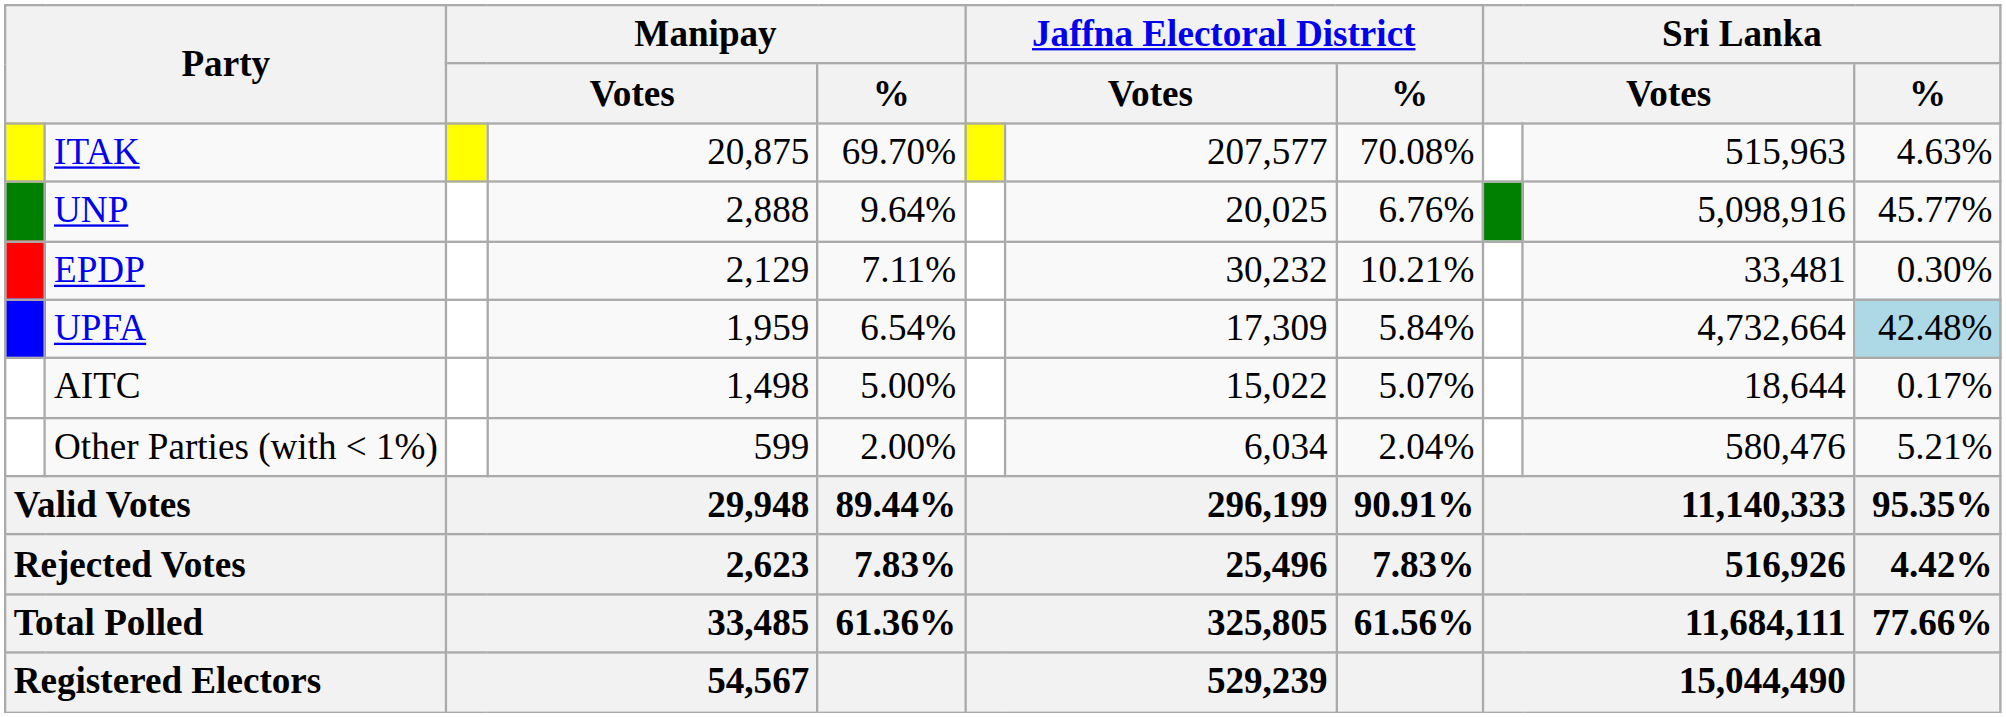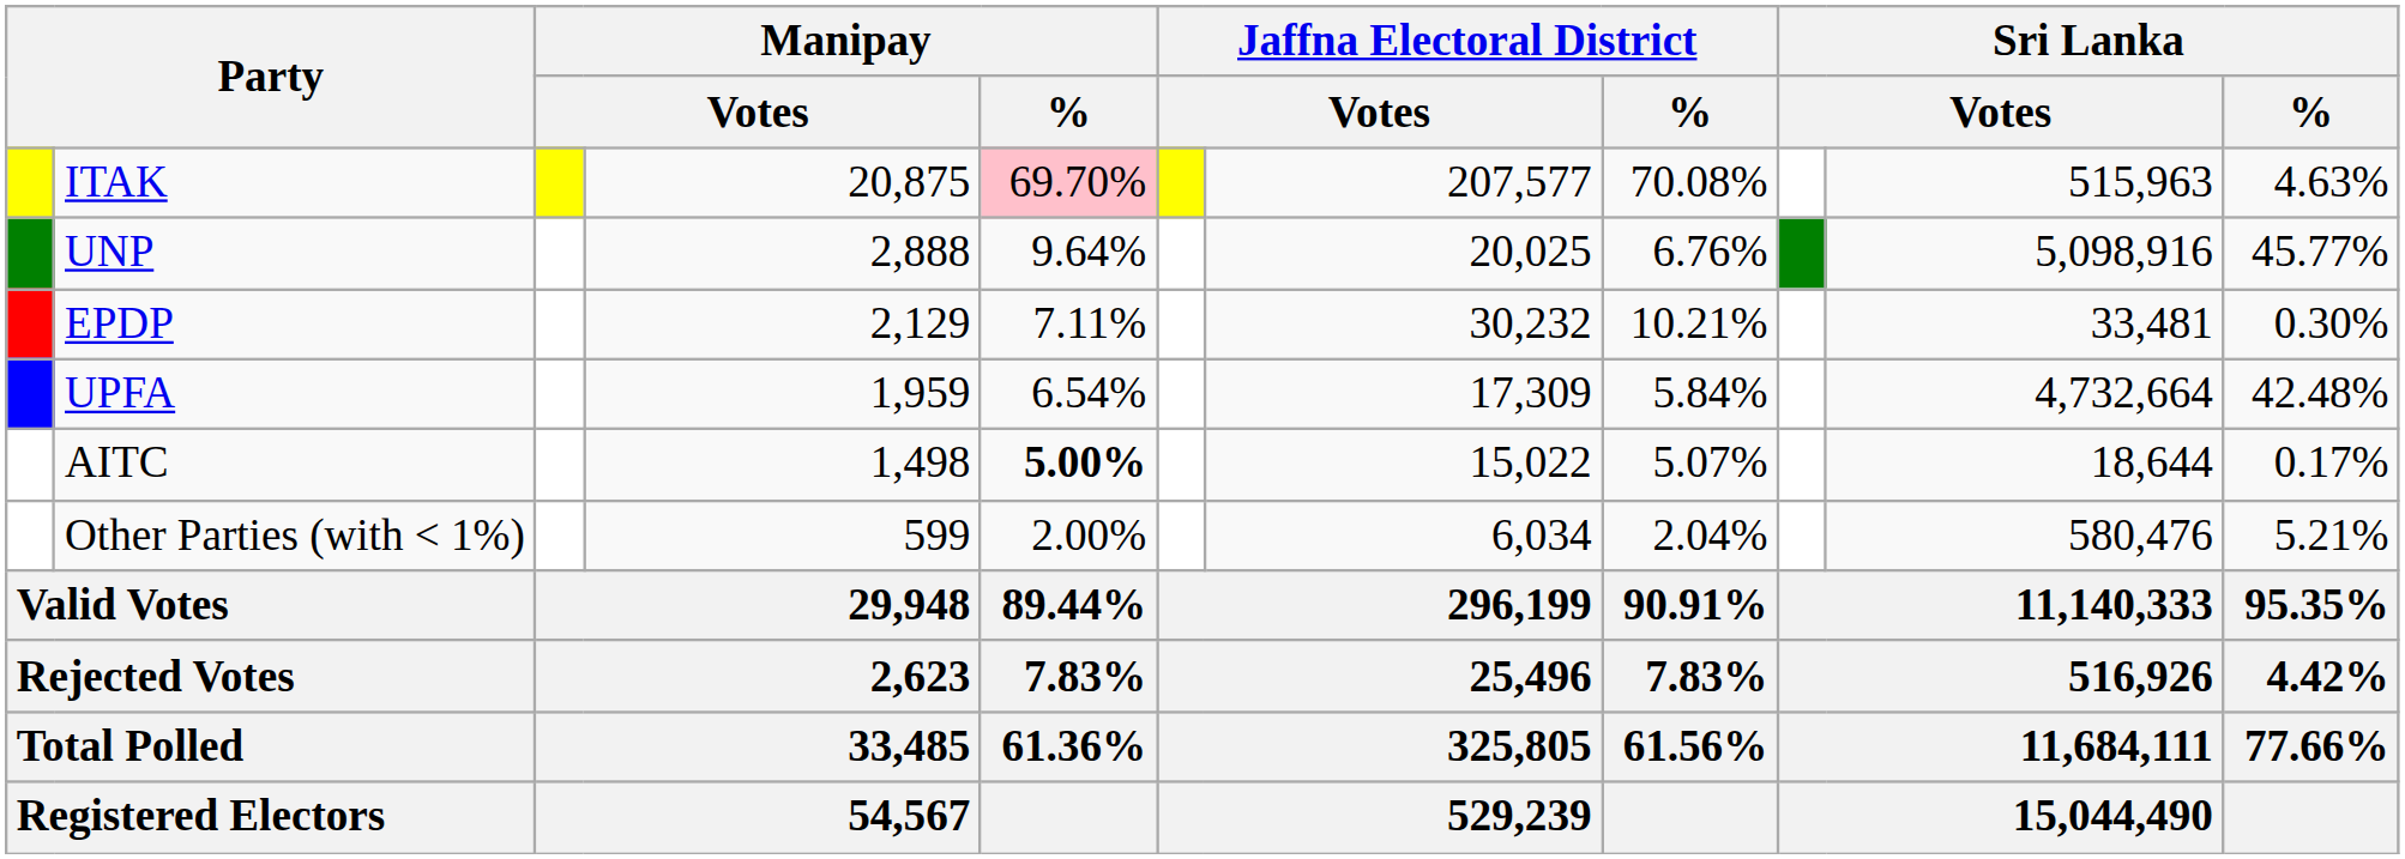ITAK | Manipay / %: no background -> pink background
UPFA | Sri Lanka / %: lightblue background -> no background
AITC | Manipay / %: normal -> bold
